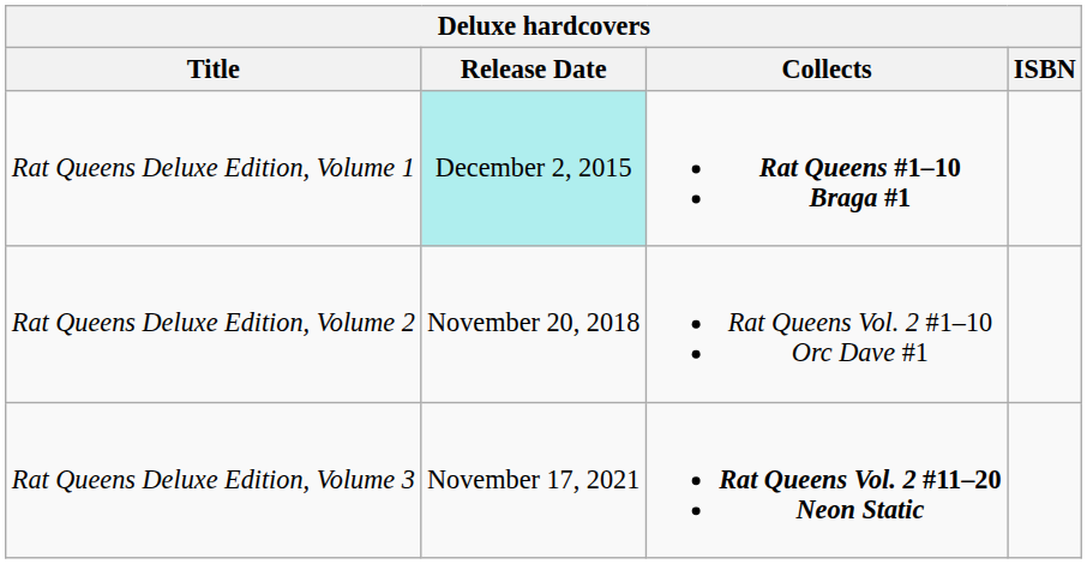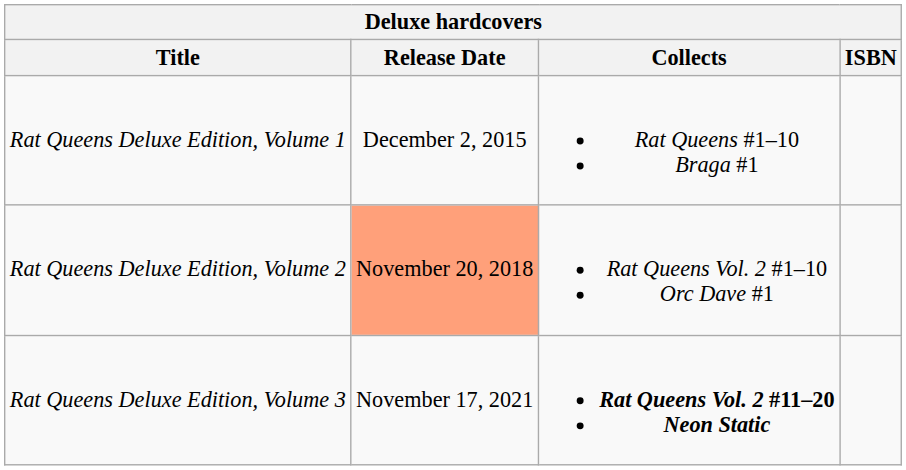Rat Queens Deluxe Edition, Volume 1 | Release Date: paleturquoise background -> no background
Rat Queens Deluxe Edition, Volume 1 | Collects: bold -> normal
Rat Queens Deluxe Edition, Volume 2 | Release Date: no background -> lightsalmon background
